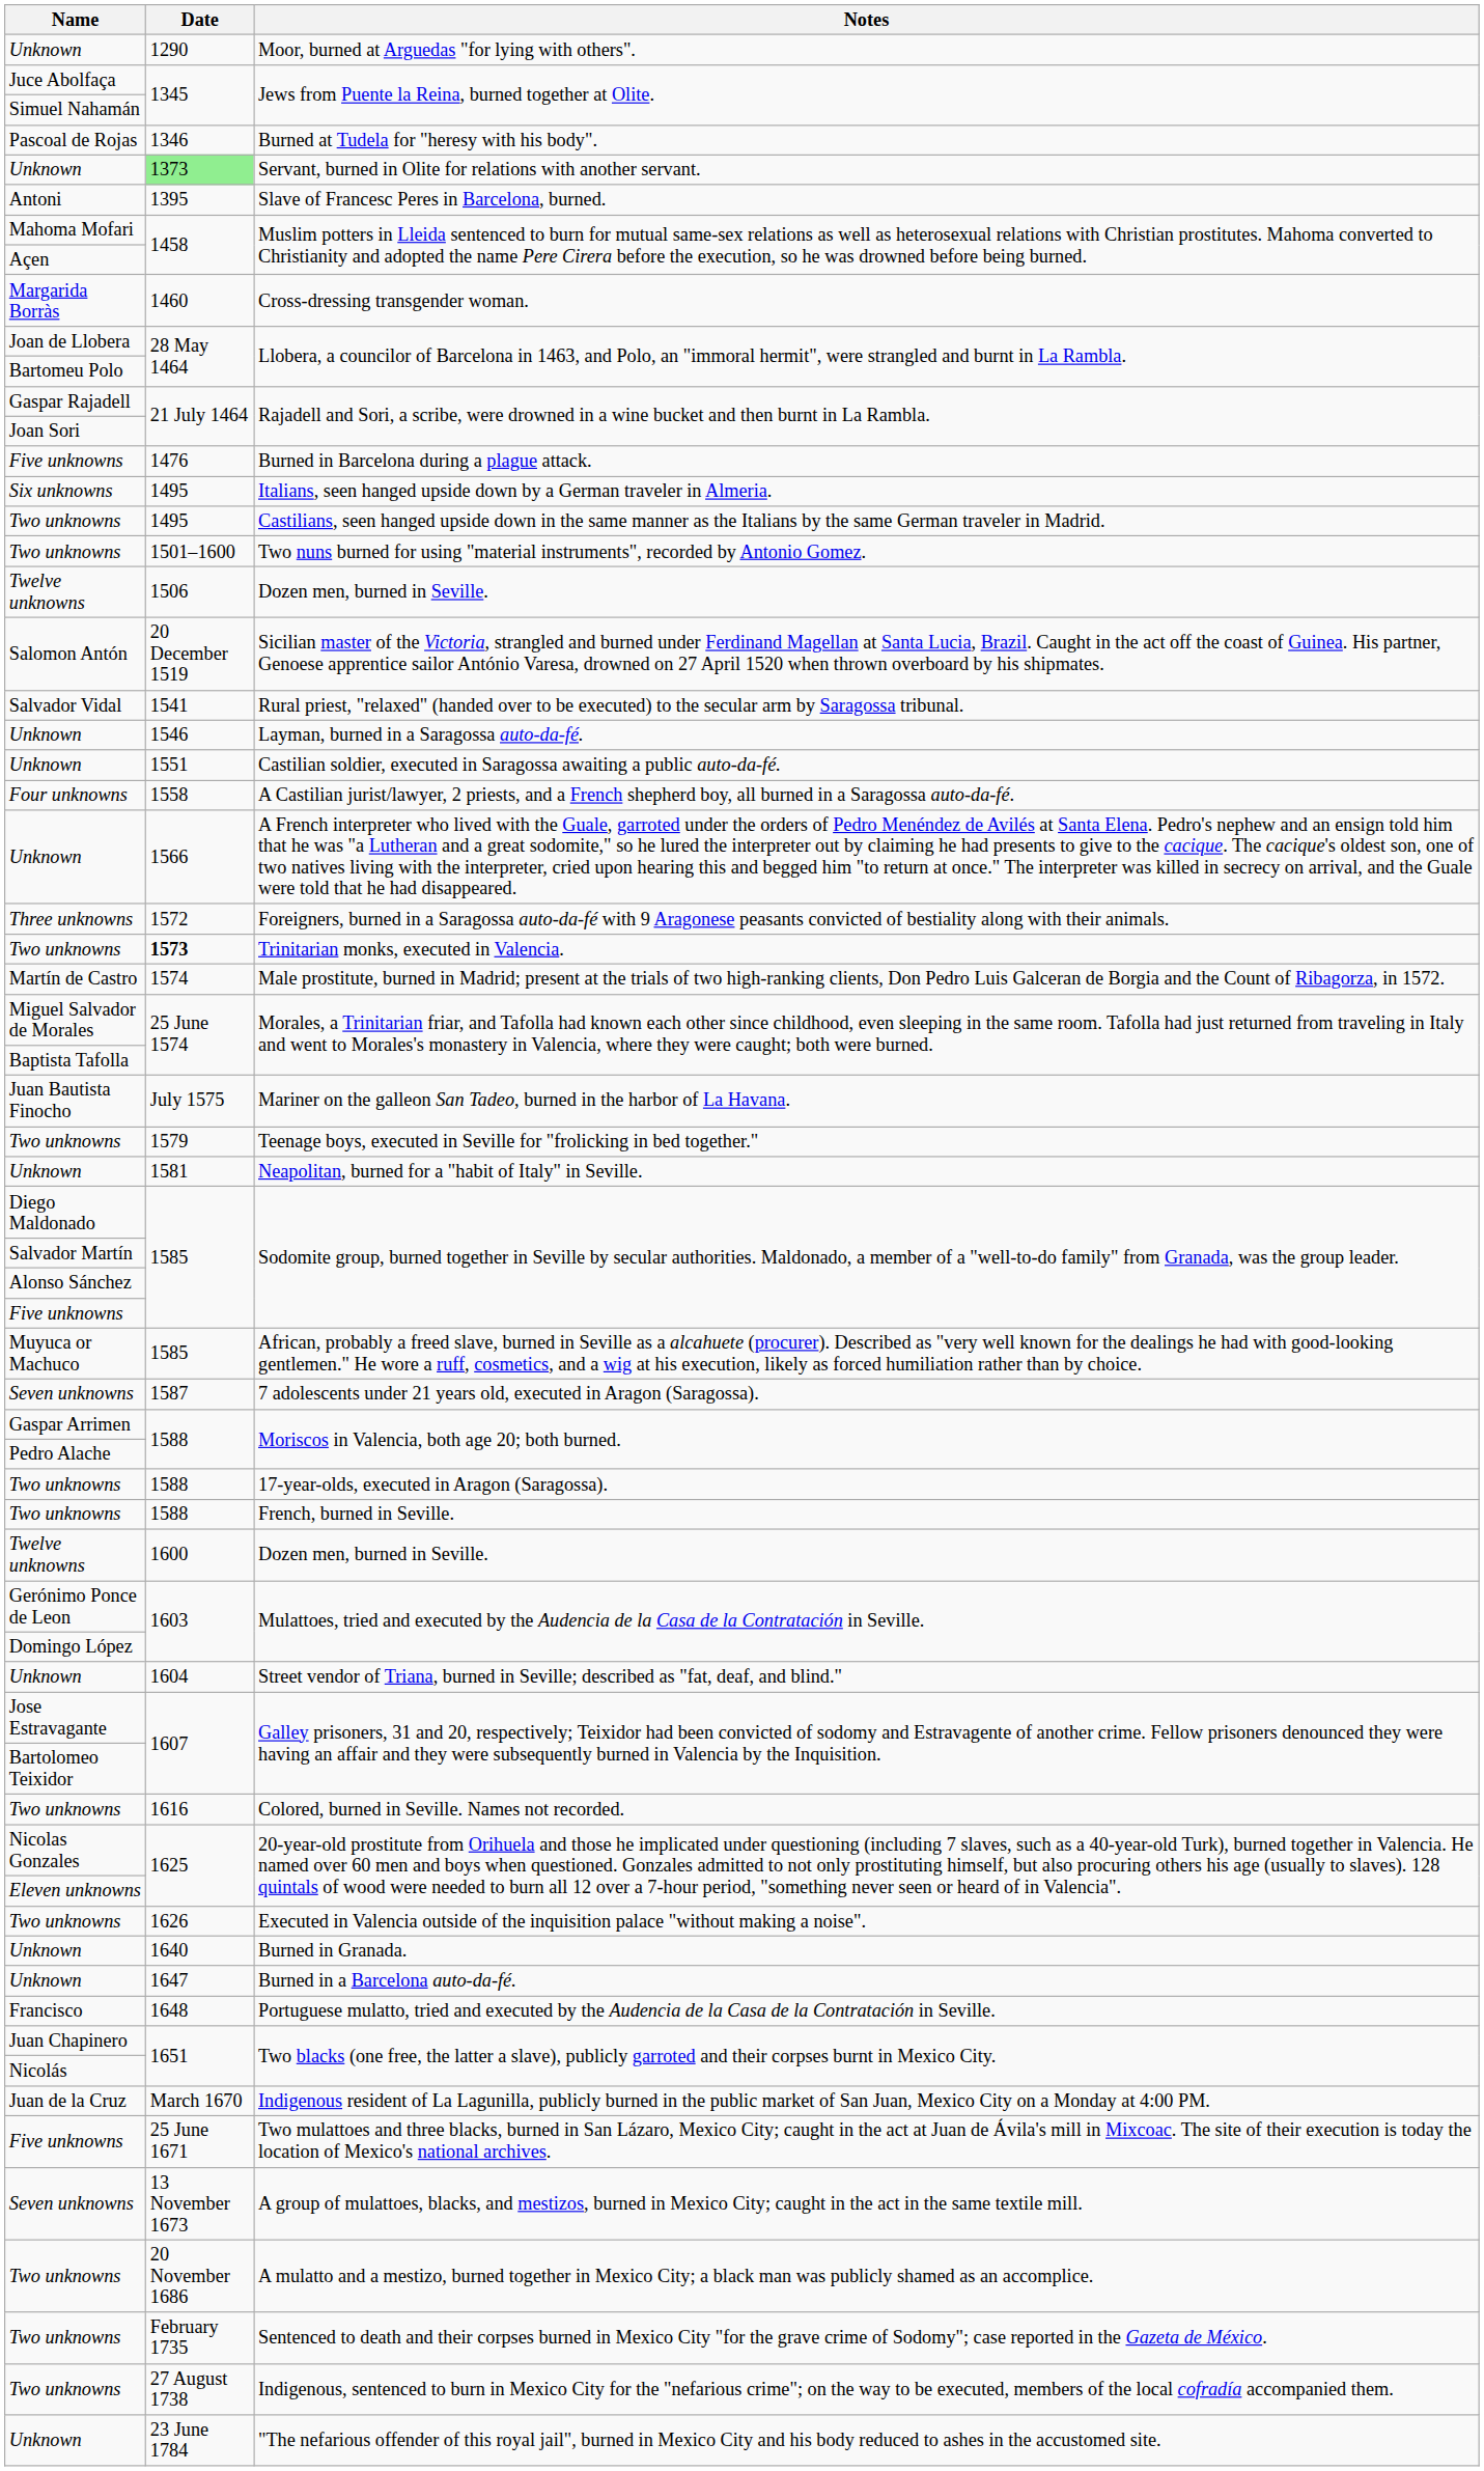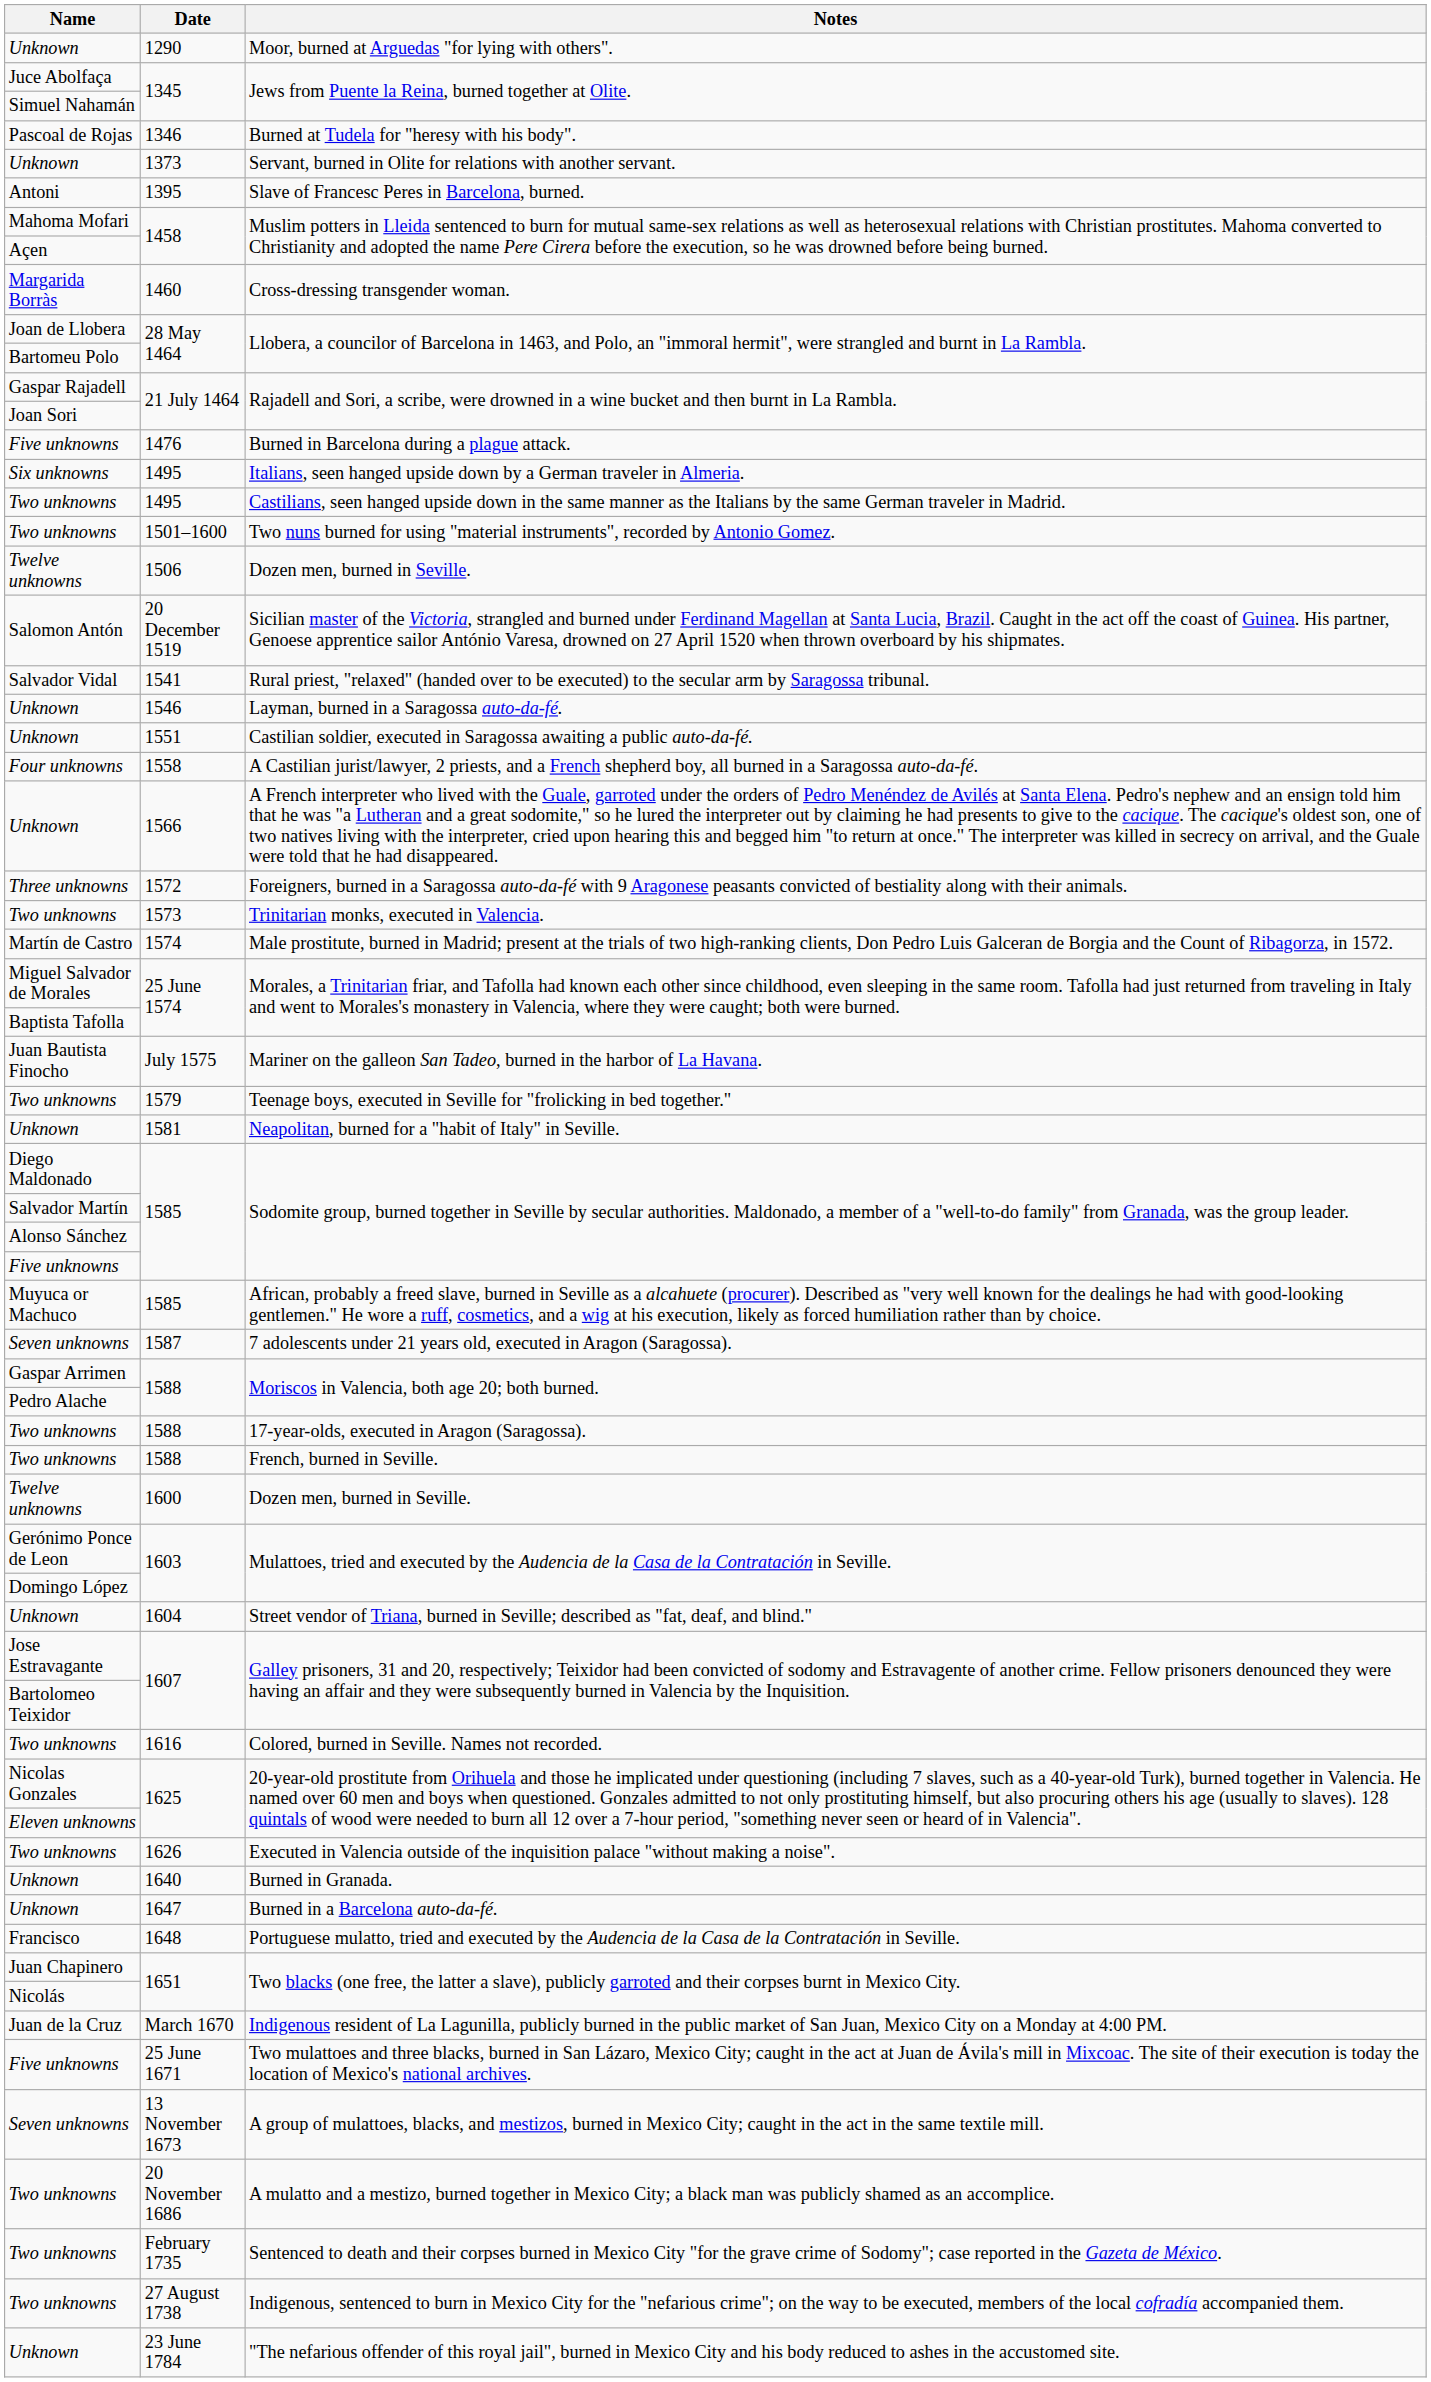Servant, burned in Olite for relations with another servant. | Date: lightgreen background -> no background
Trinitarian monks, executed in Valencia. | Date: bold -> normal
